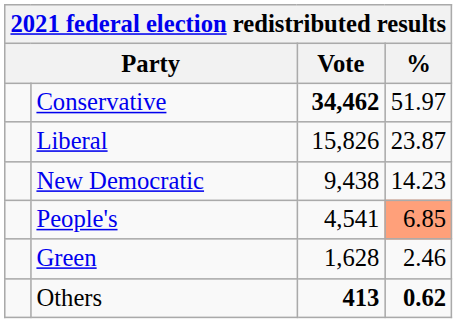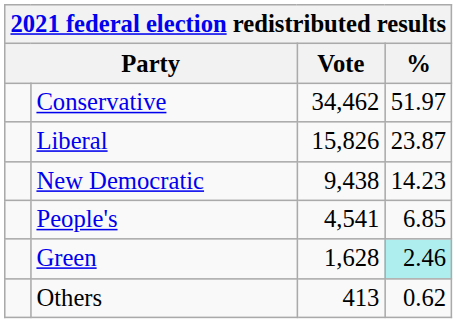Conservative | Vote: bold -> normal
People's | %: lightsalmon background -> no background
Green | %: no background -> paleturquoise background
Others | Vote: bold -> normal
Others | %: bold -> normal
